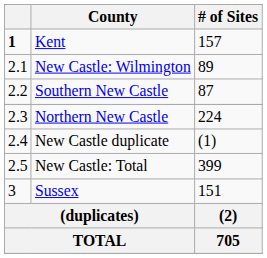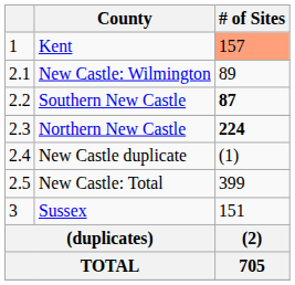Kent | column 1: bold -> normal
Kent | # of Sites: no background -> lightsalmon background
Southern New Castle | # of Sites: normal -> bold
Northern New Castle | # of Sites: normal -> bold
